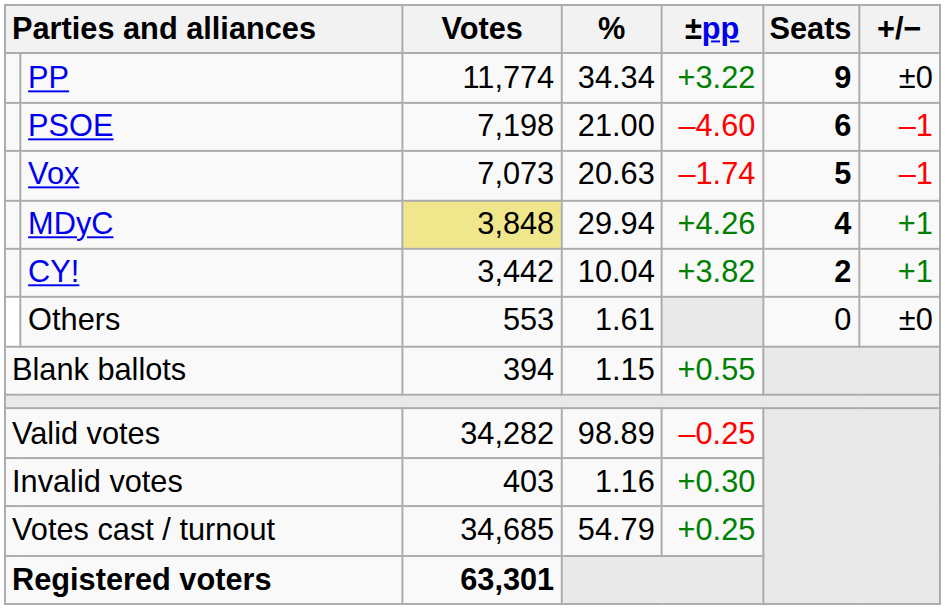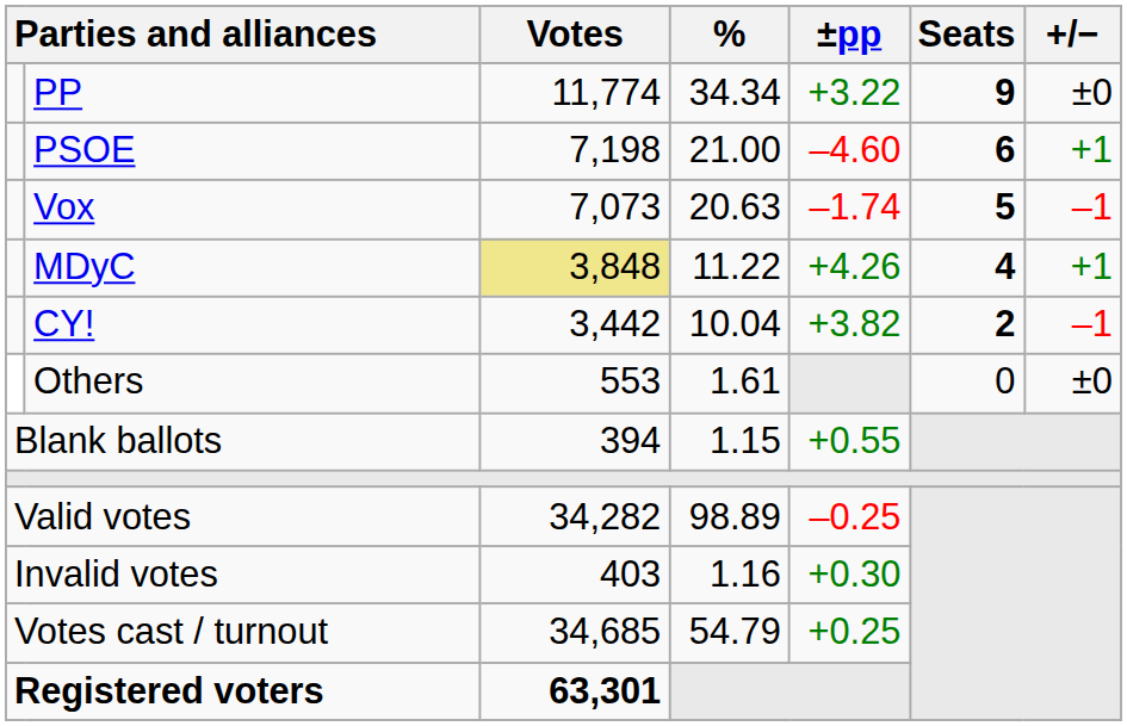PSOE | +/−: –1 -> +1
MDyC | %: 29.94 -> 11.22
CY! | +/−: +1 -> –1
